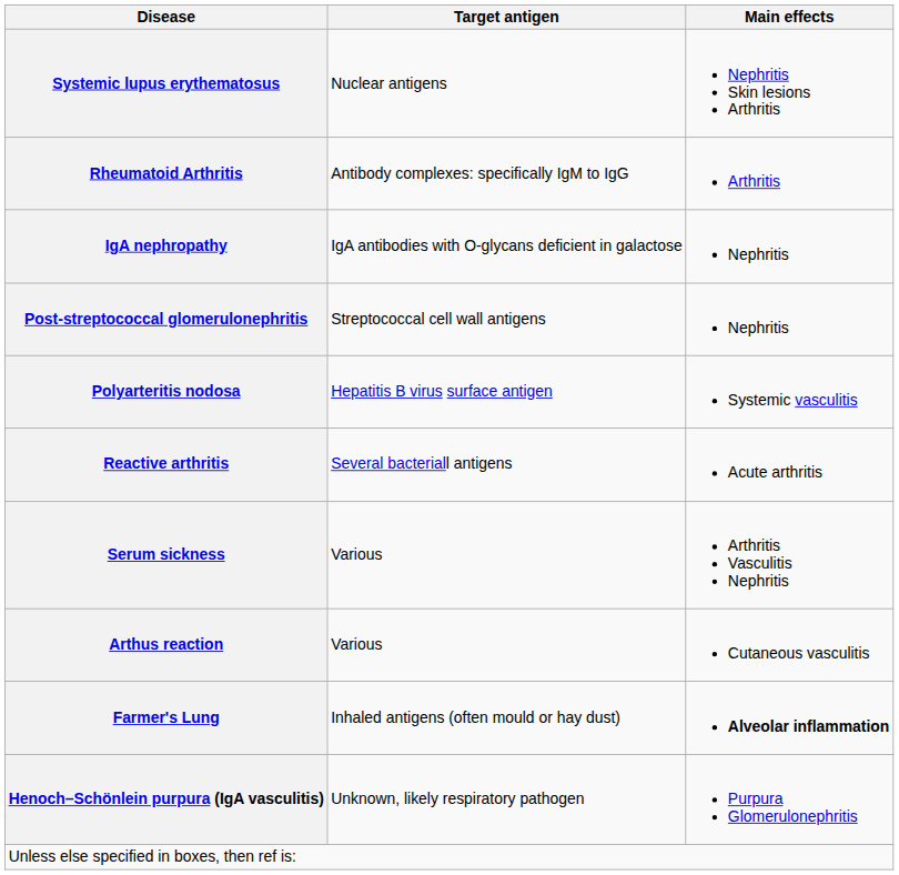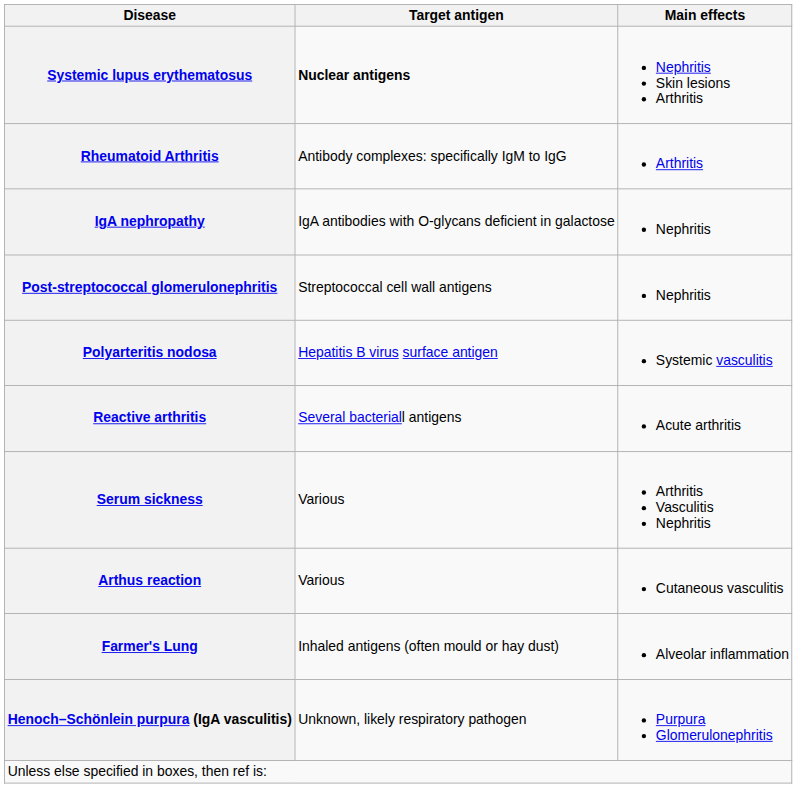Systemic lupus erythematosus | Target antigen: normal -> bold
Farmer's Lung | Main effects: bold -> normal
